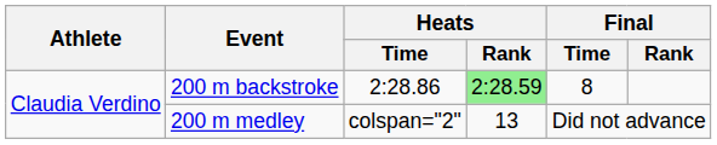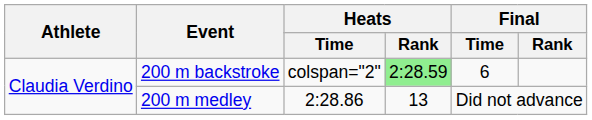200 m backstroke | Heats / Time: 2:28.86 -> colspan="2"
200 m backstroke | Final / Time: 8 -> 6
200 m medley | Heats / Time: colspan="2" -> 2:28.86
